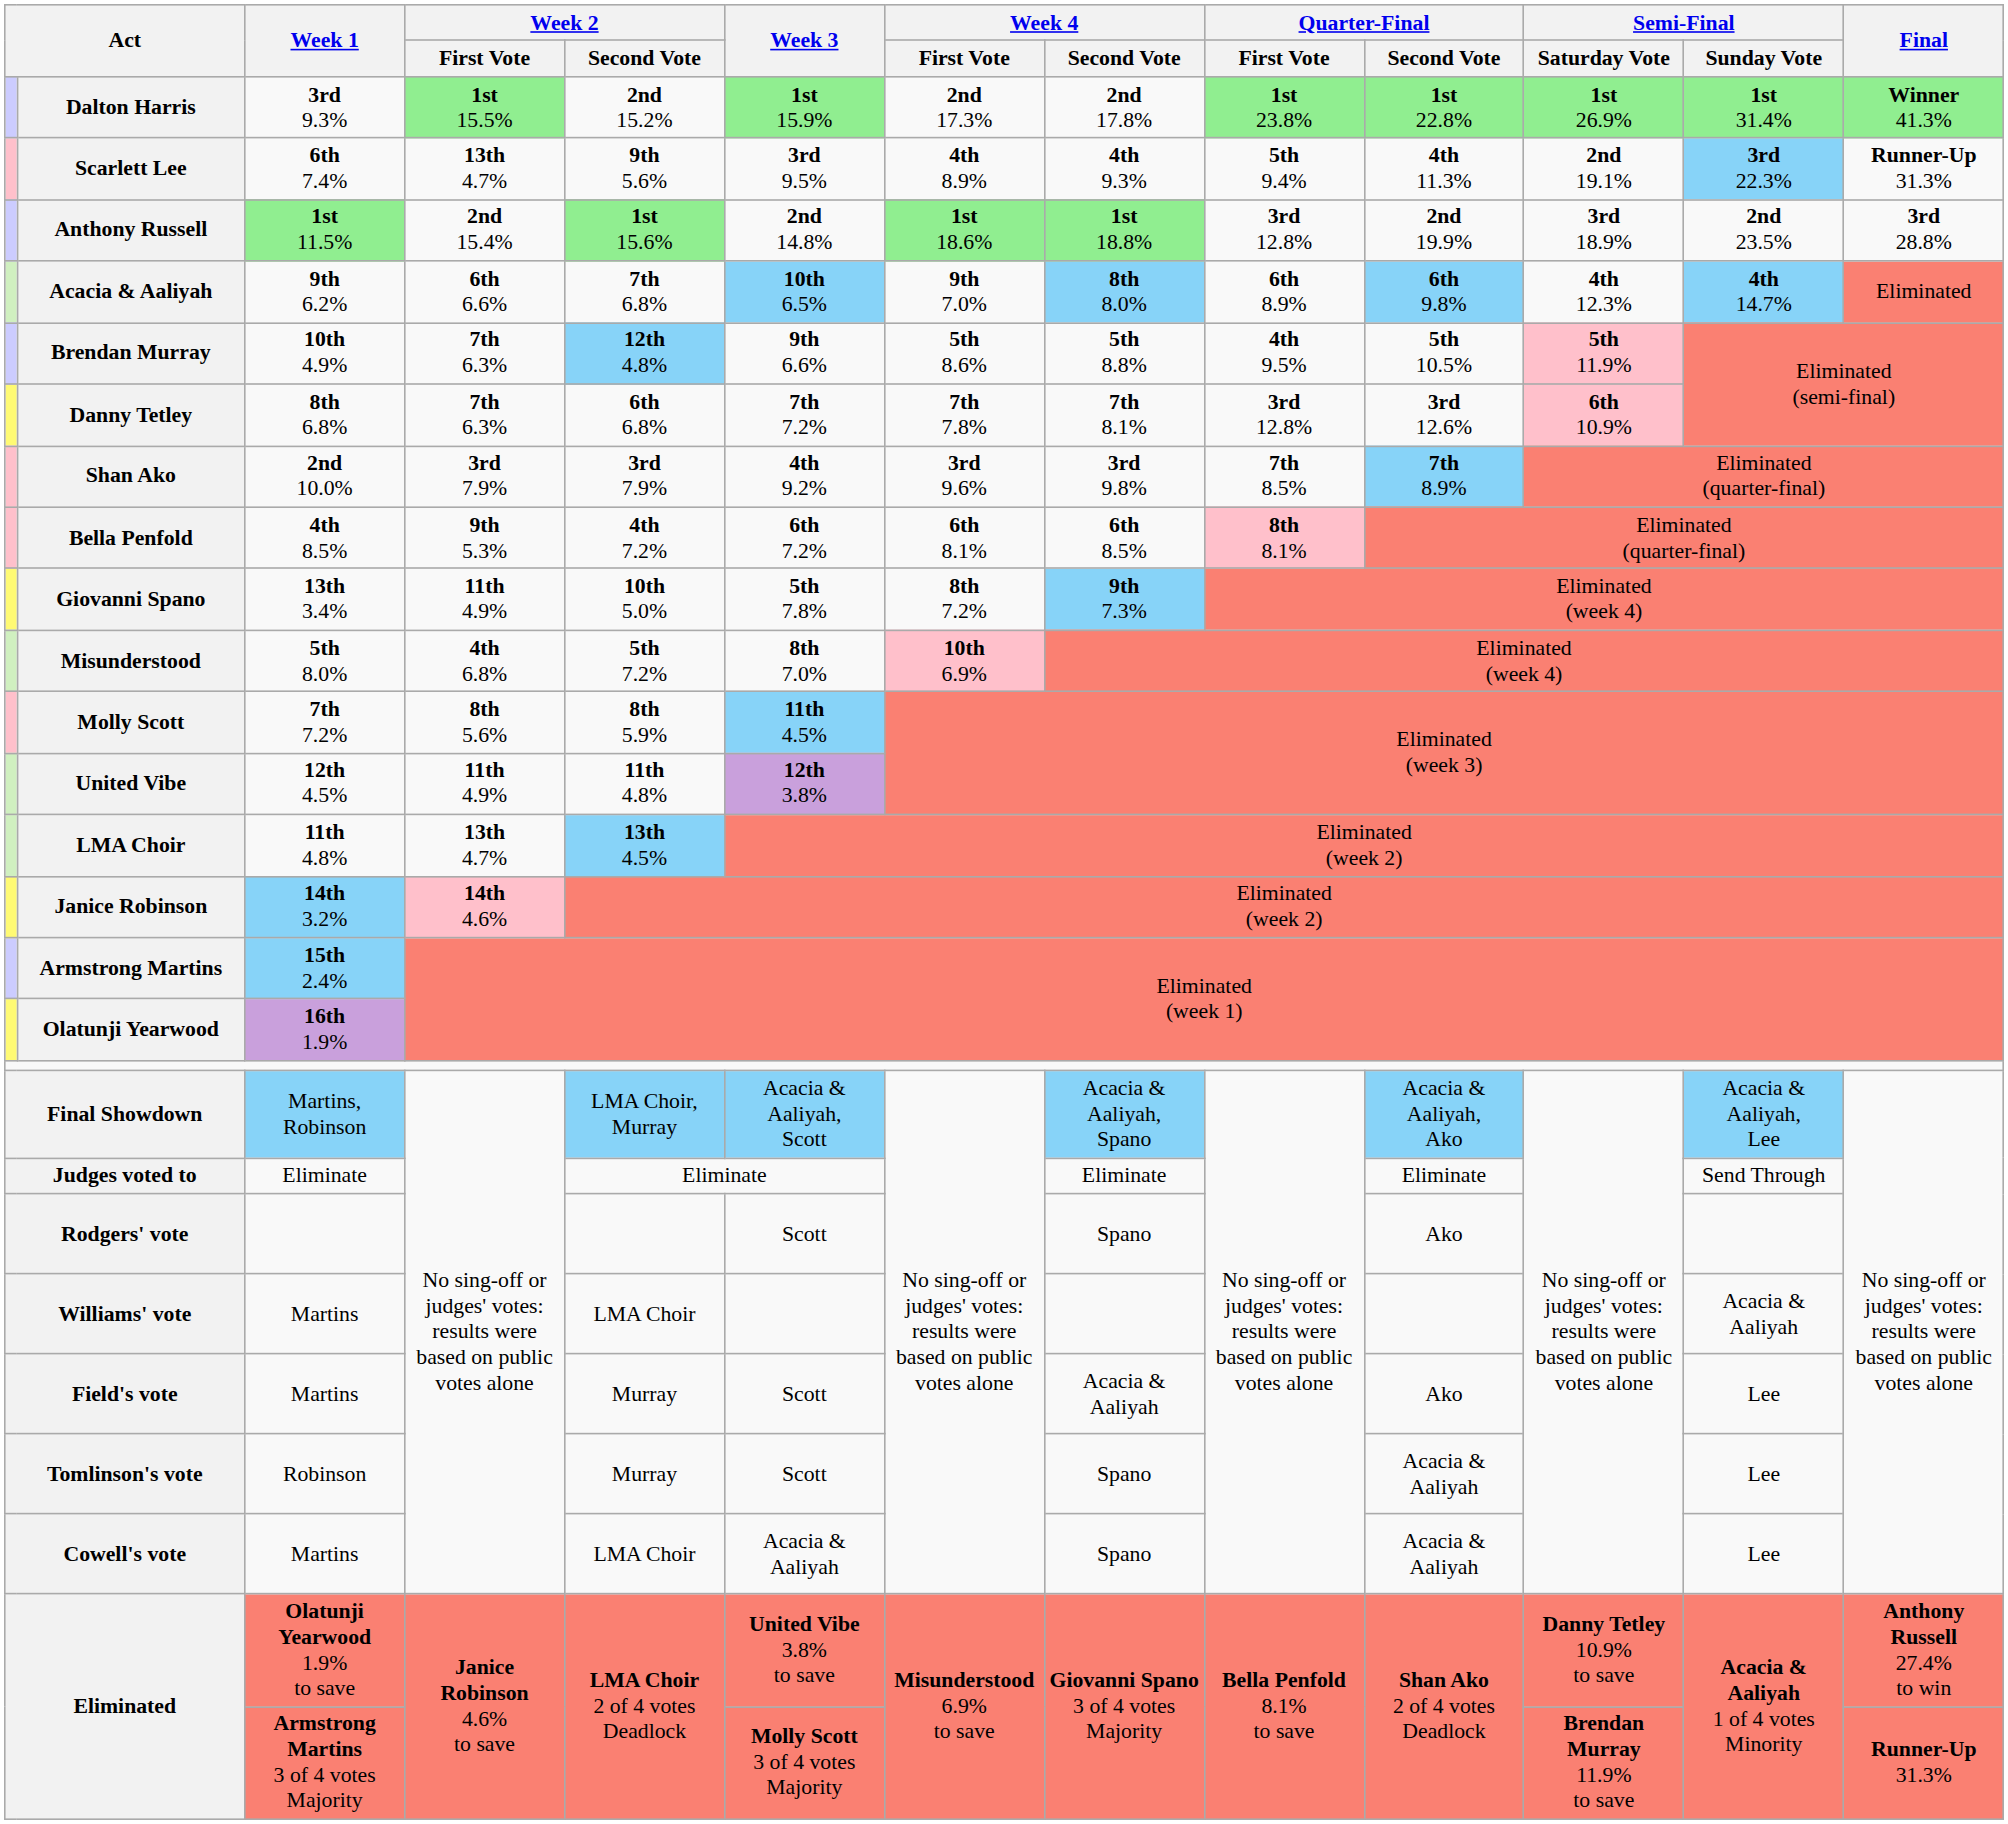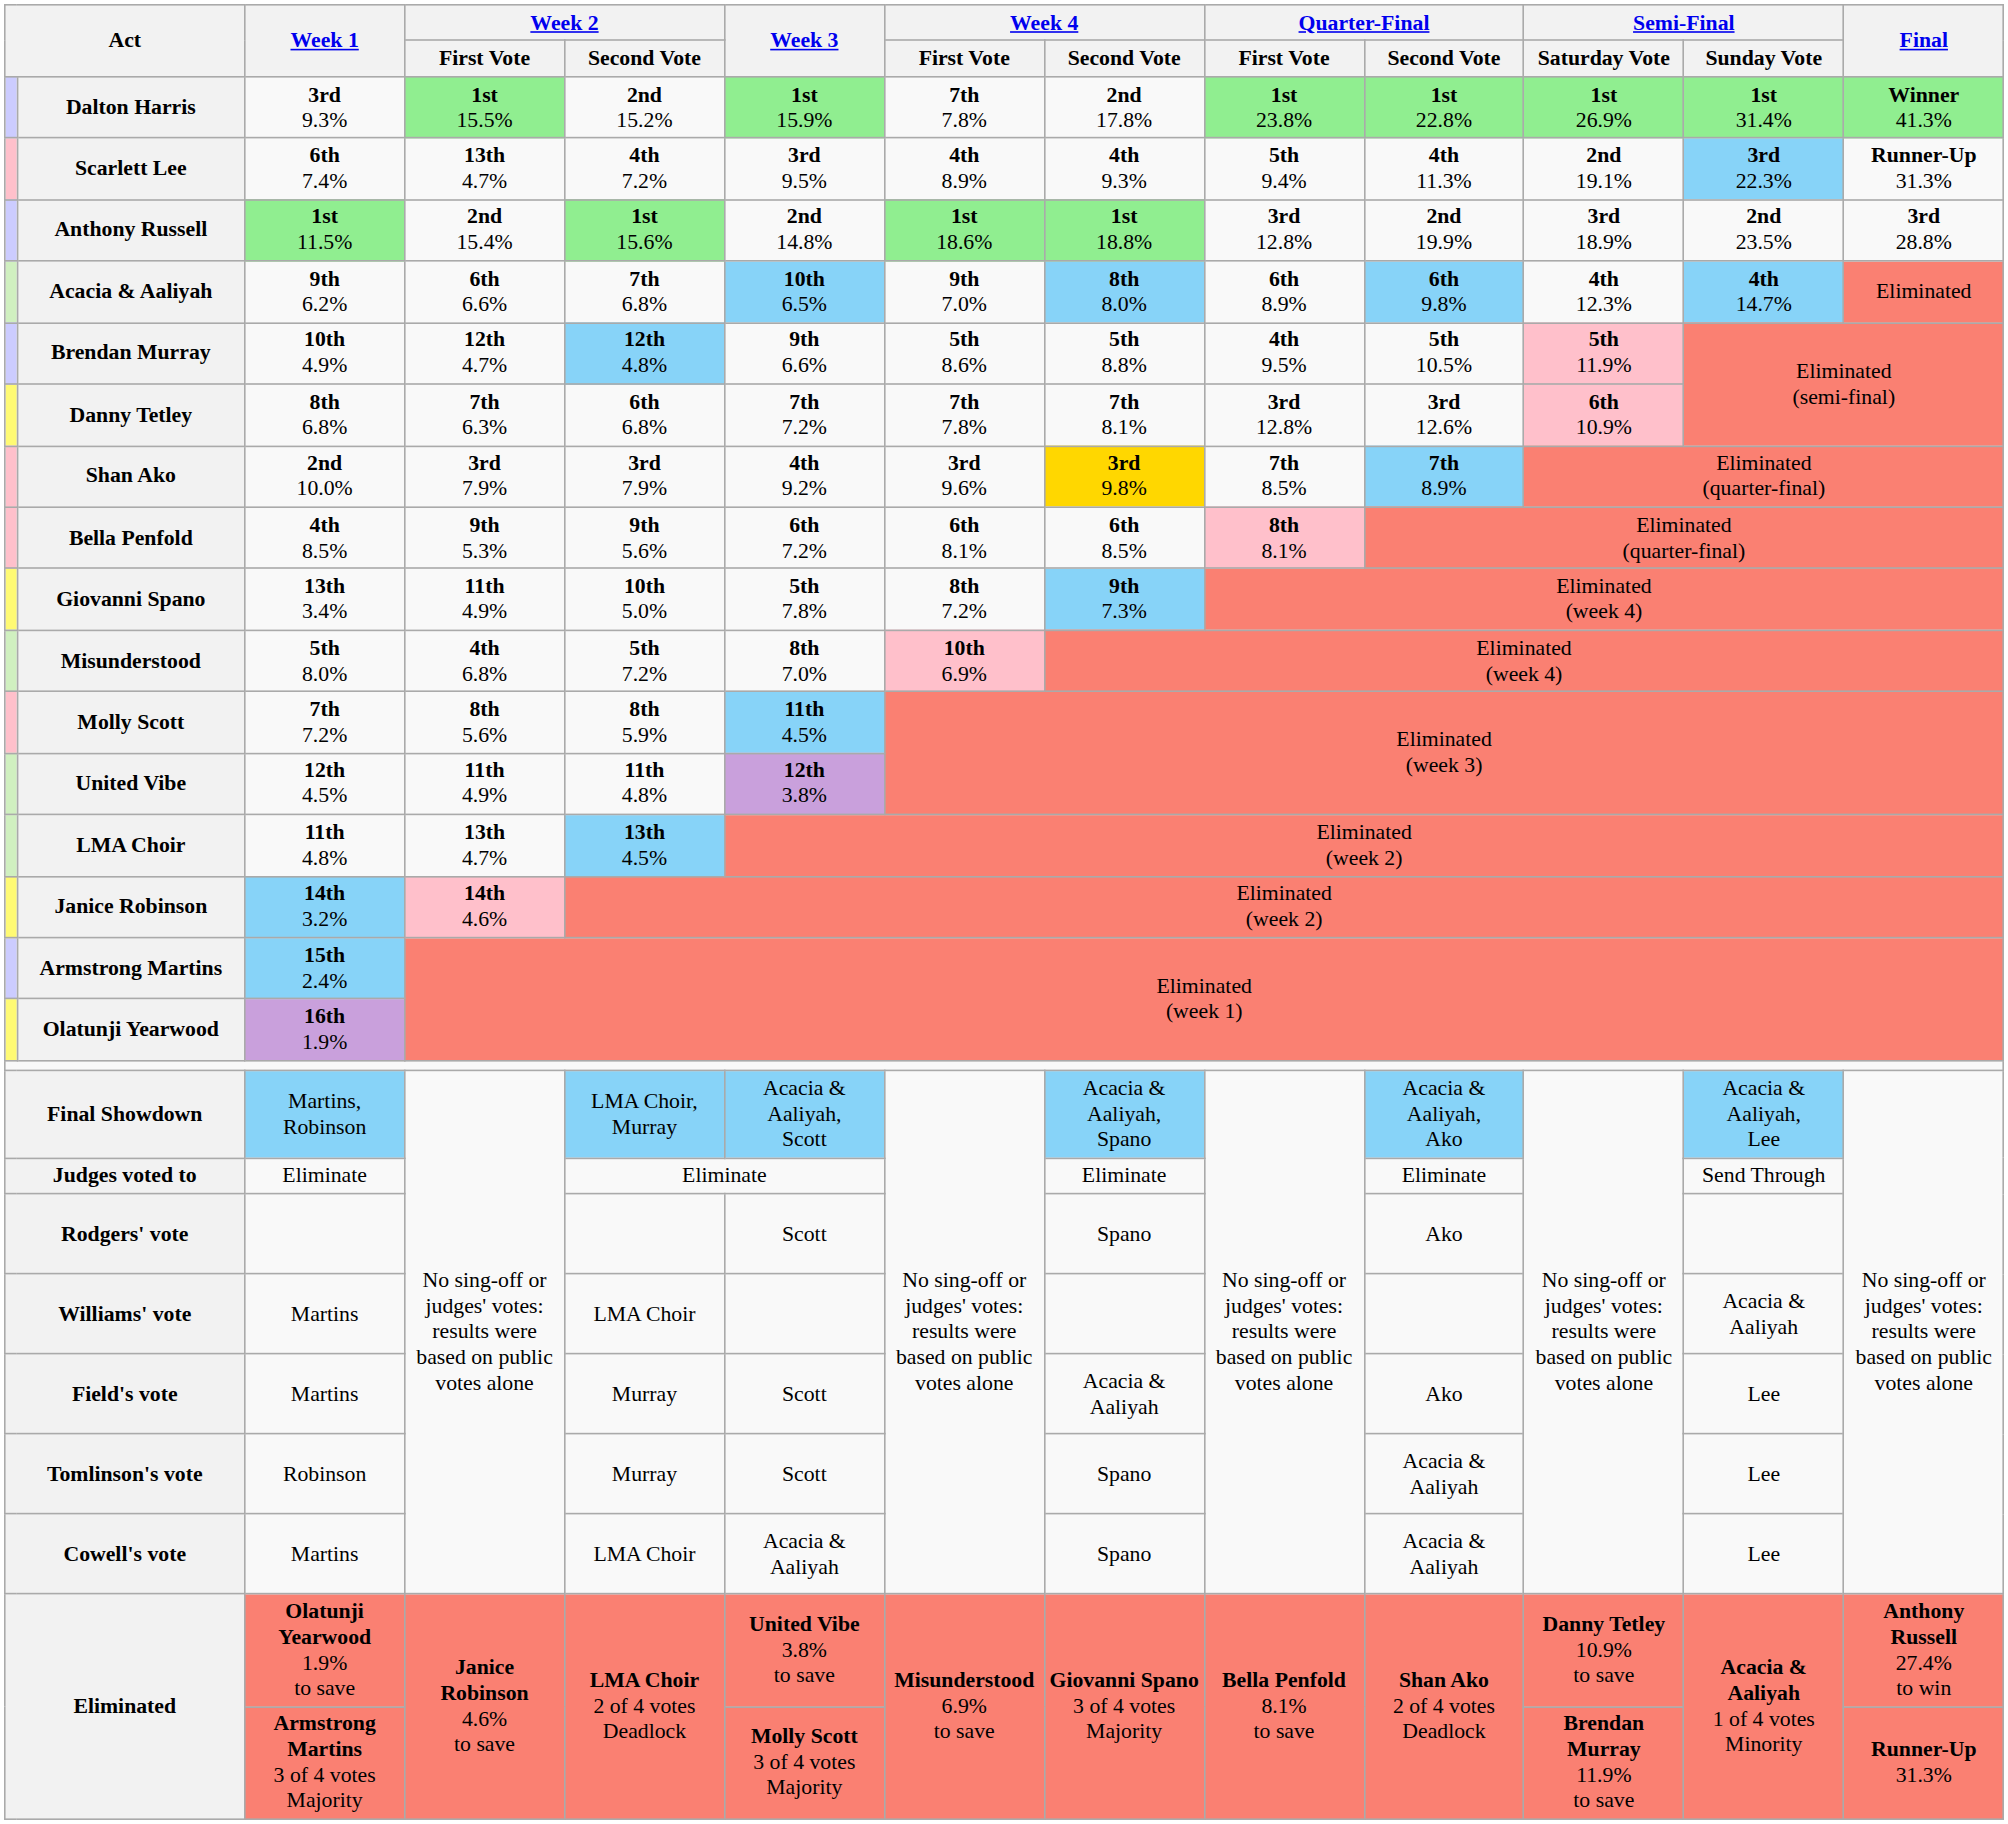Dalton Harris | Week 4 / First Vote: 2nd 17.3% -> 7th 7.8%
Scarlett Lee | Week 2 / Second Vote: 9th 5.6% -> 4th 7.2%
Brendan Murray | Week 2 / First Vote: 7th 6.3% -> 12th 4.7%
Shan Ako | Week 4 / Second Vote: no background -> gold background
Bella Penfold | Week 2 / Second Vote: 4th 7.2% -> 9th 5.6%
